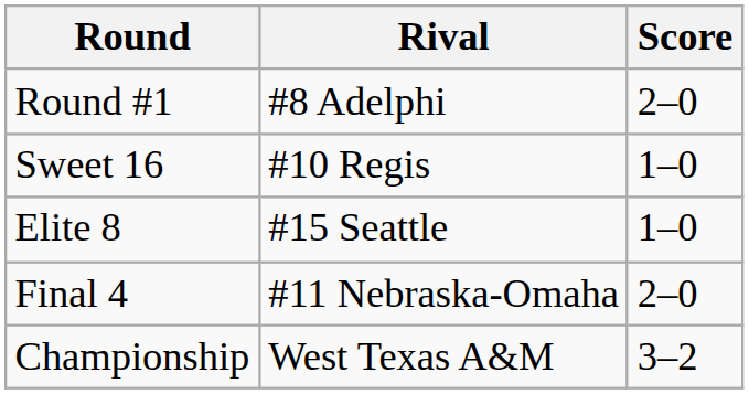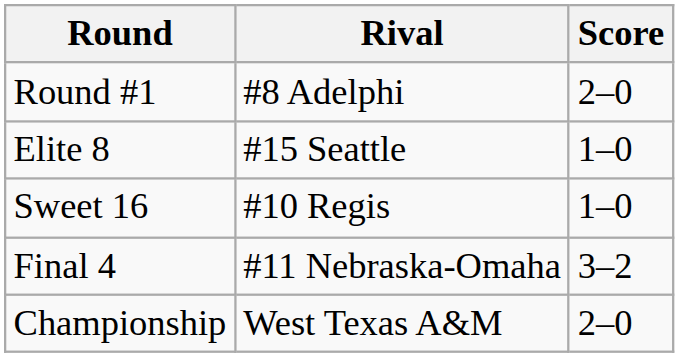rows swapped: Sweet 16 <-> Elite 8
Final 4 | Score: 2–0 -> 3–2
Championship | Score: 3–2 -> 2–0
